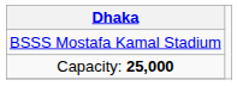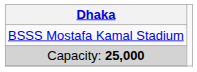Capacity: 25,000 | Dhaka: no background -> lightgrey background
